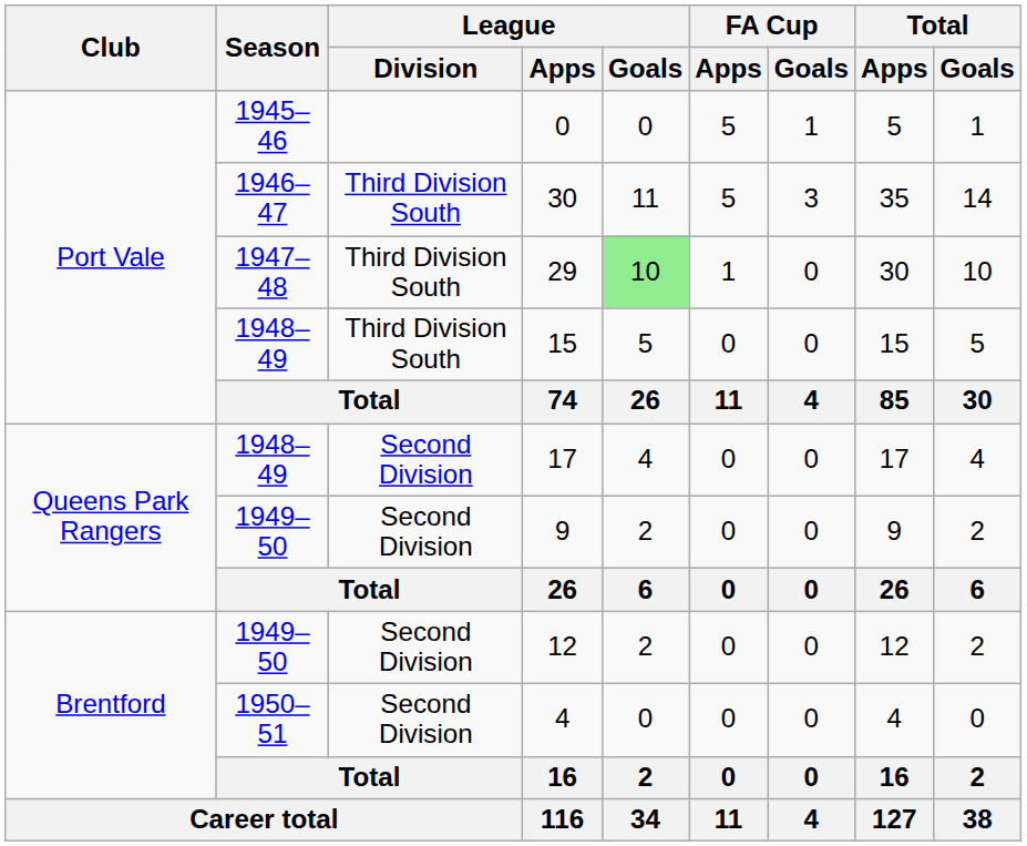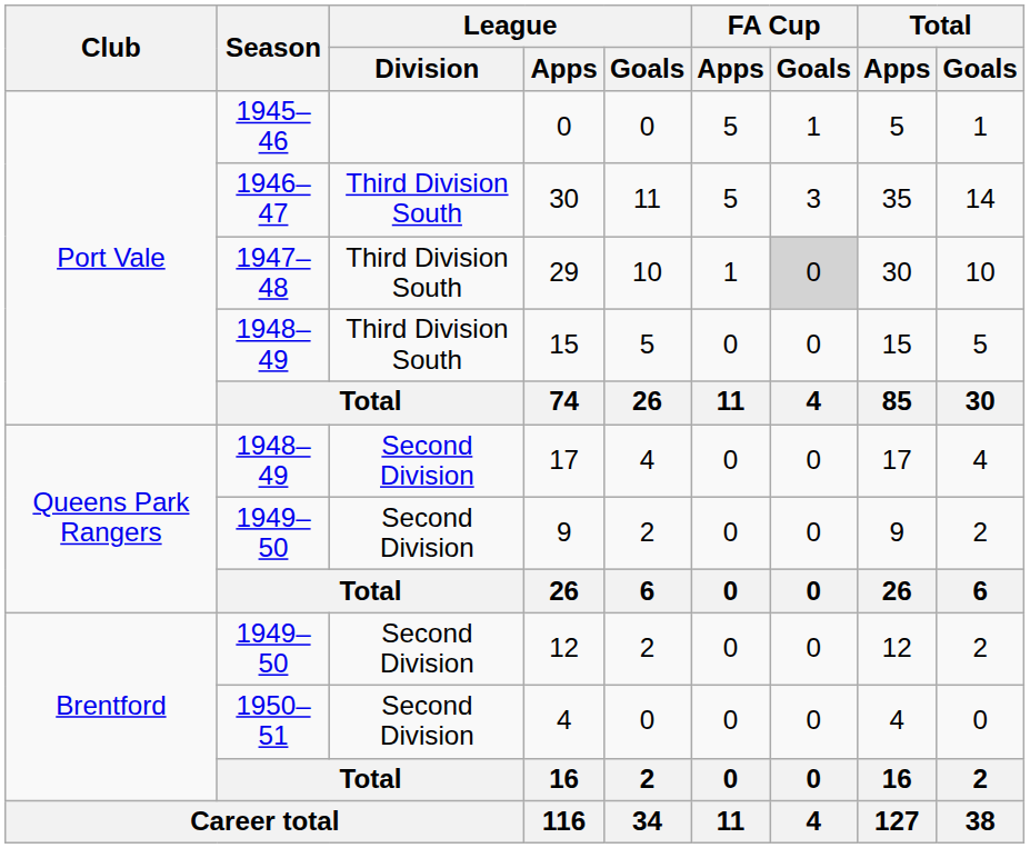29 | League / Goals: lightgreen background -> no background
29 | FA Cup / Goals: no background -> lightgrey background
